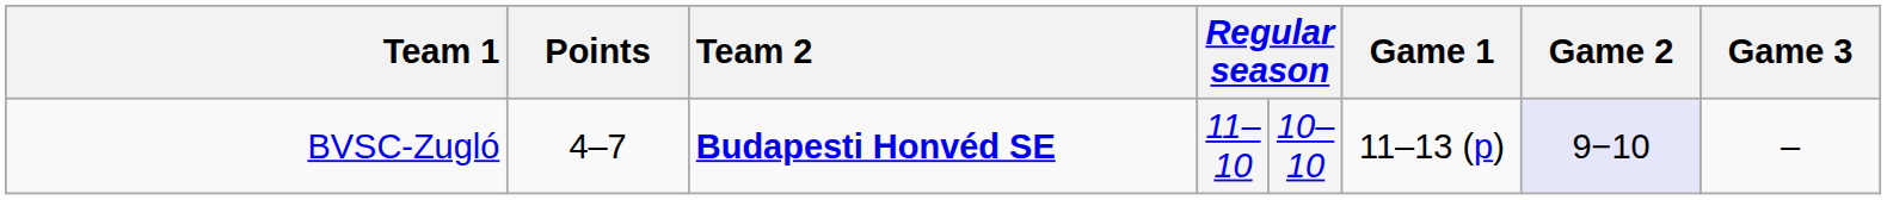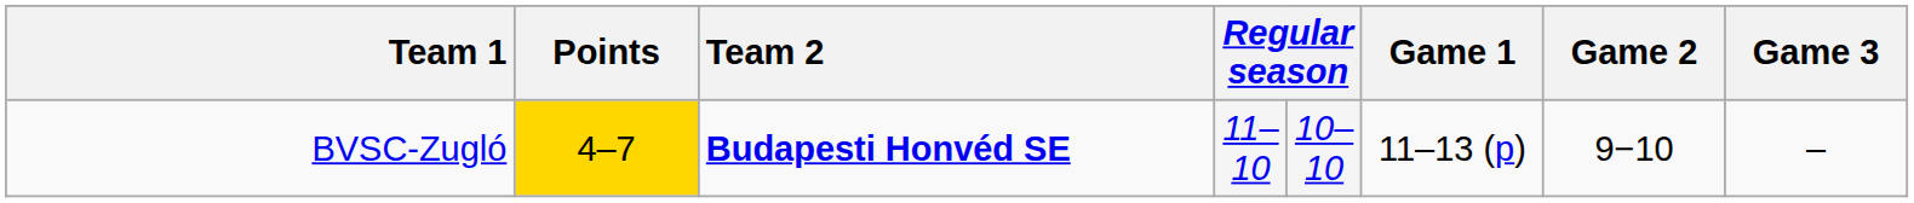BVSC-Zugló | Points: no background -> gold background
BVSC-Zugló | Game 2: lavender background -> no background
